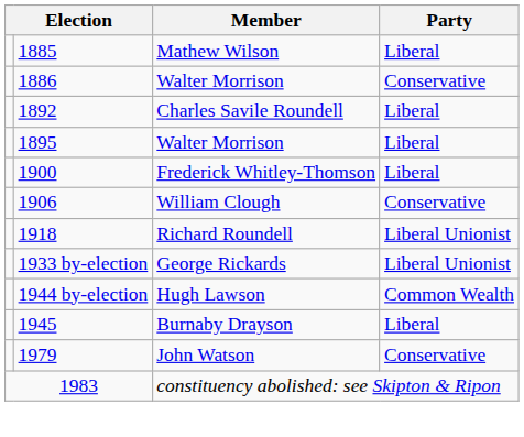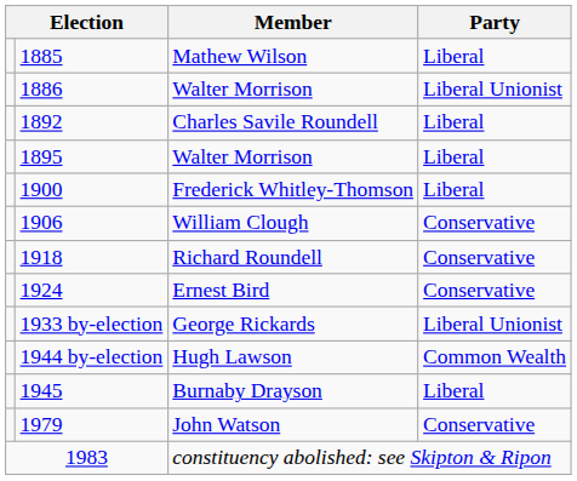1886 / Walter Morrison | Party: Conservative -> Liberal Unionist
Richard Roundell | Party: Liberal Unionist -> Conservative
+ row: 1924 | Ernest Bird | Conservative
